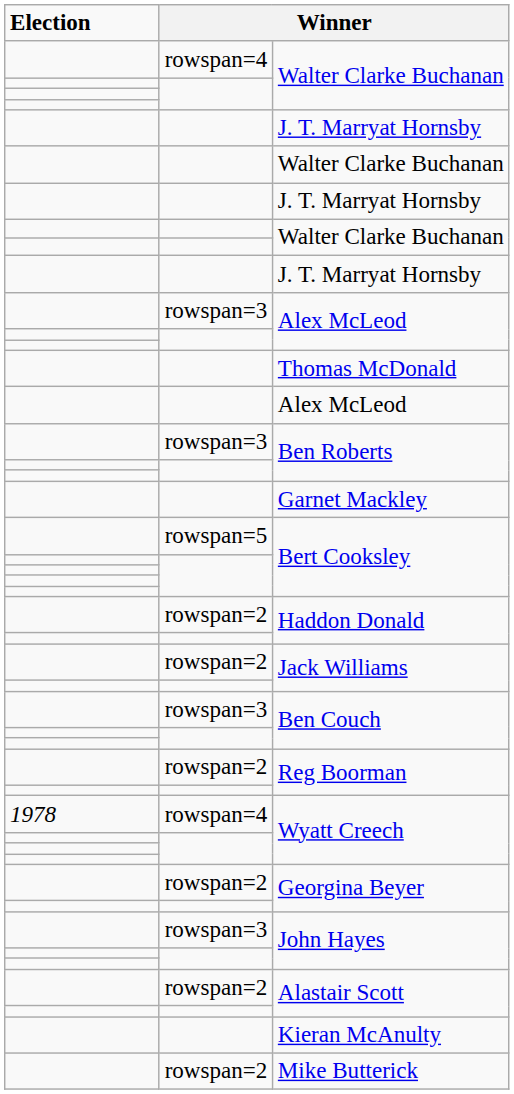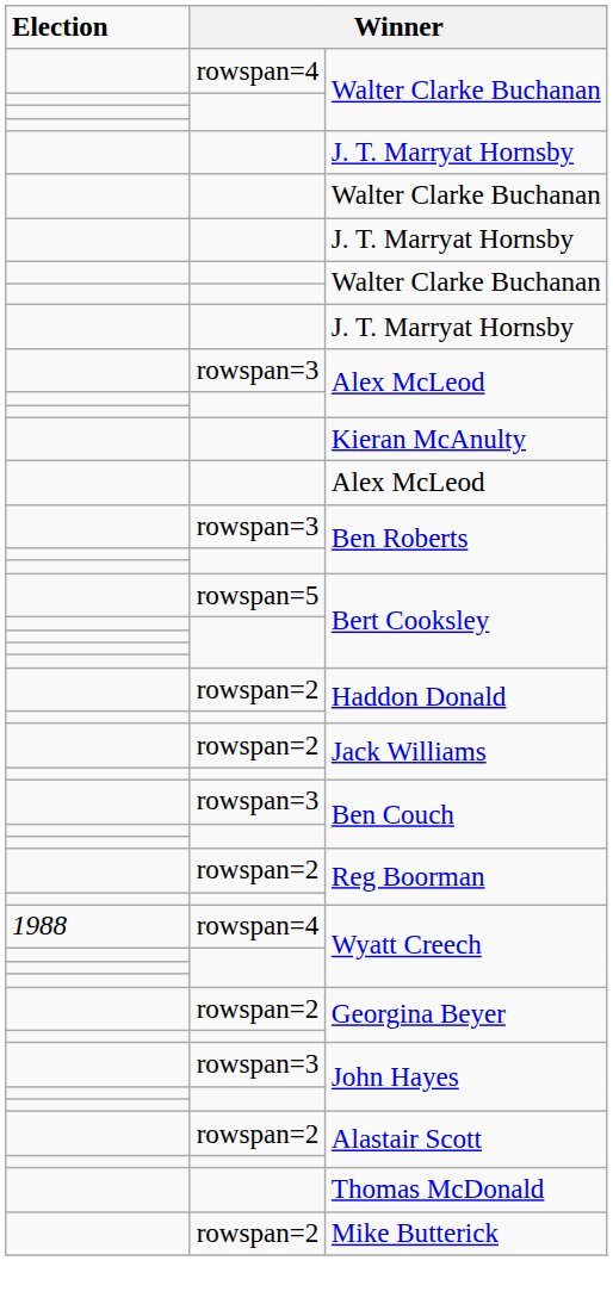rows swapped: Thomas McDonald <-> Kieran McAnulty
- row: Garnet Mackley
rowspan=4 / Wyatt Creech | Election: 1978 -> 1988
